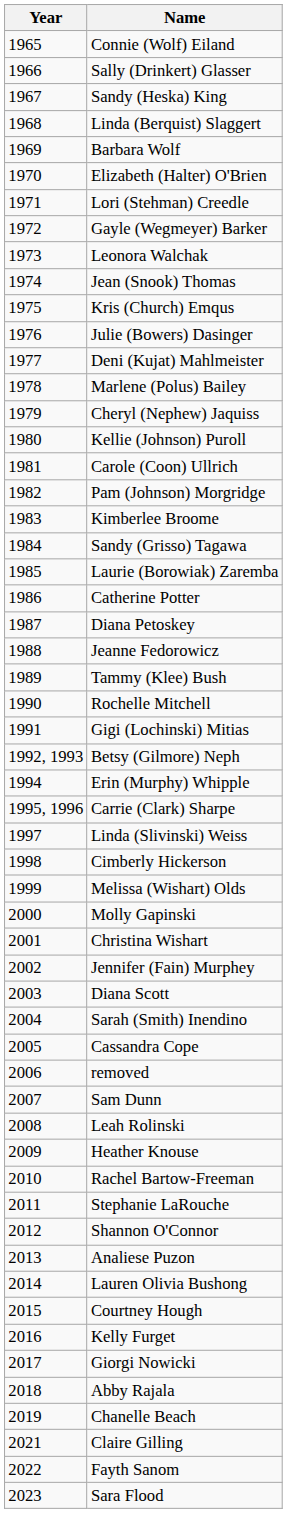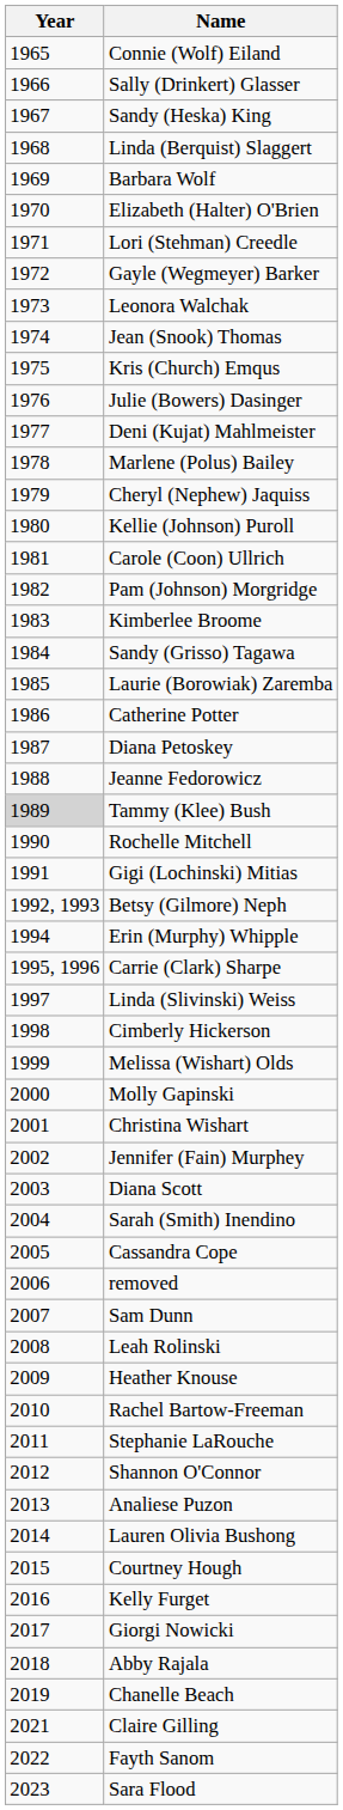Tammy (Klee) Bush | Year: no background -> lightgrey background
